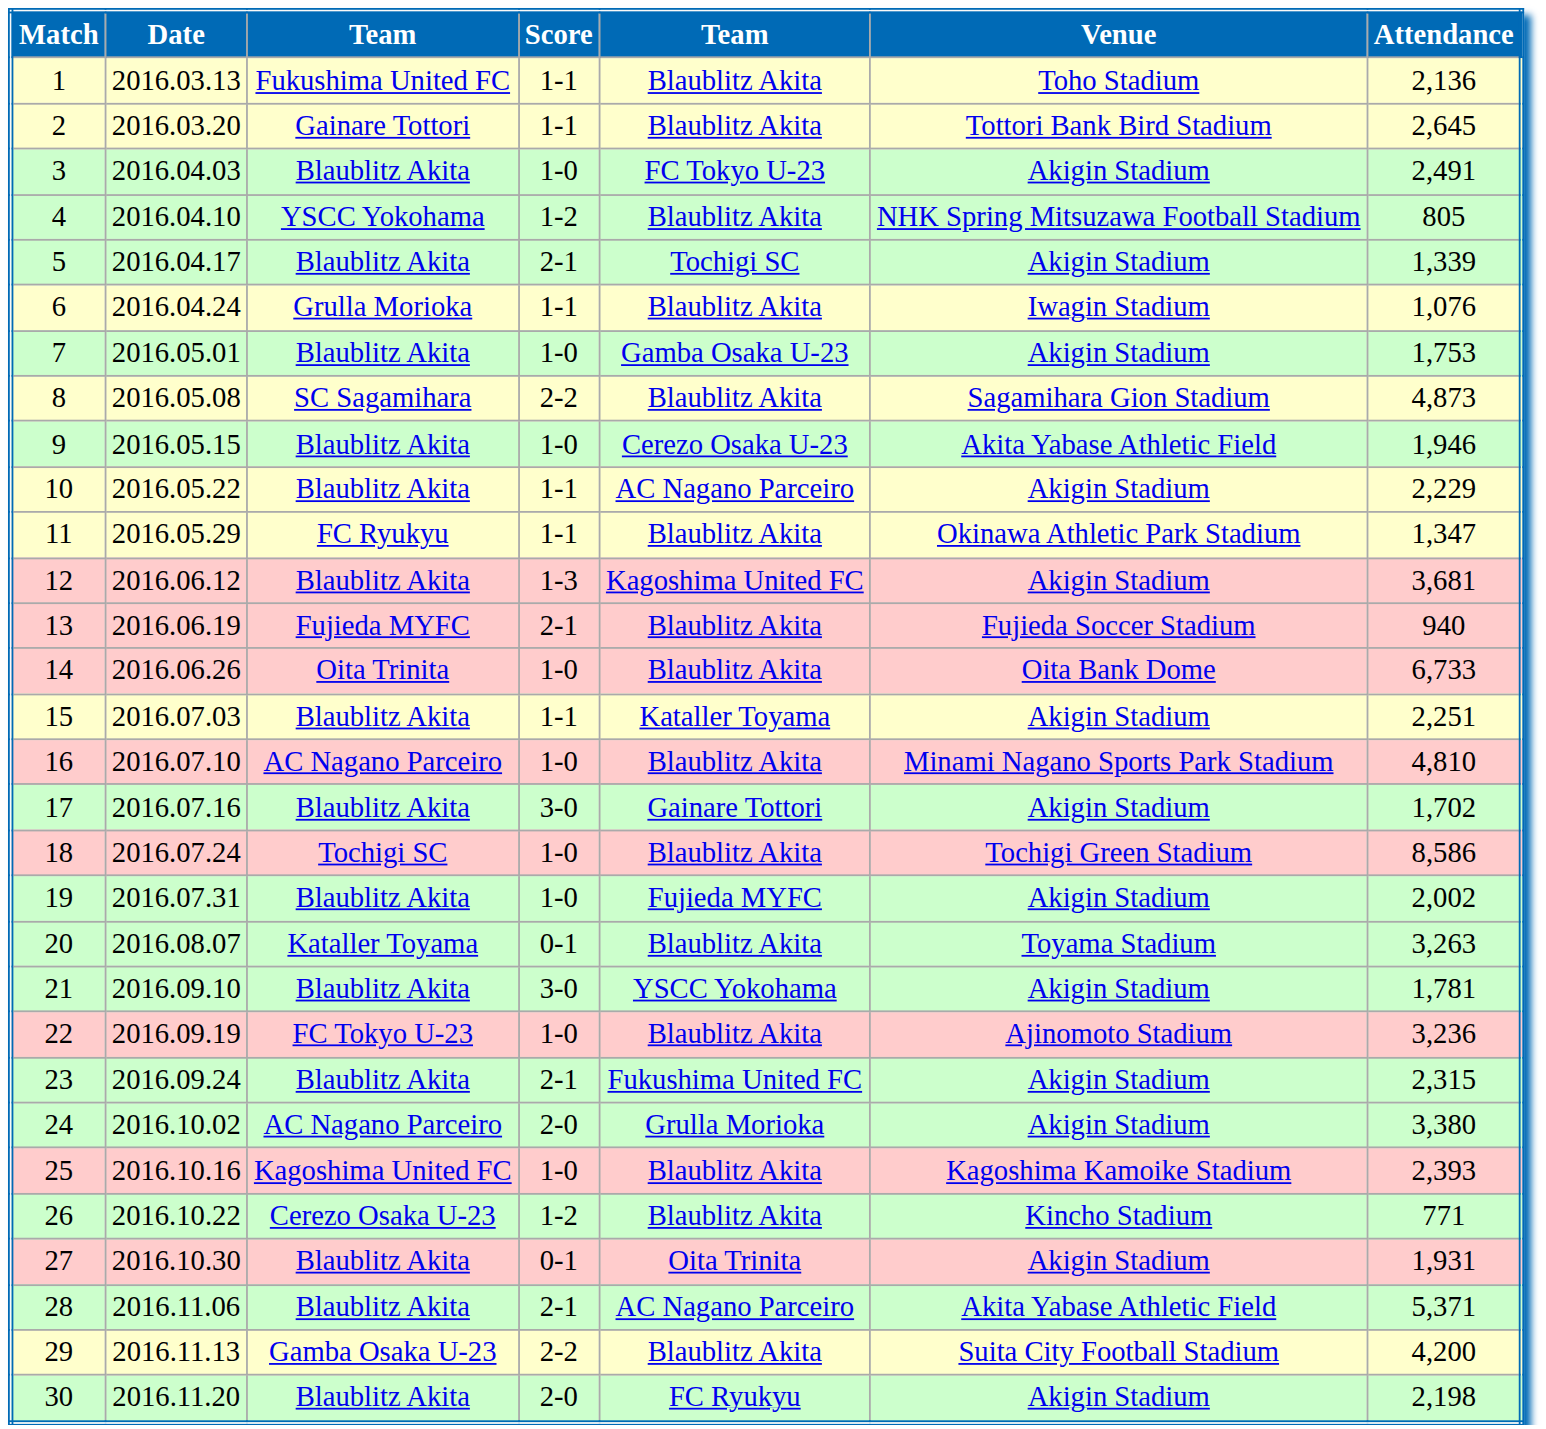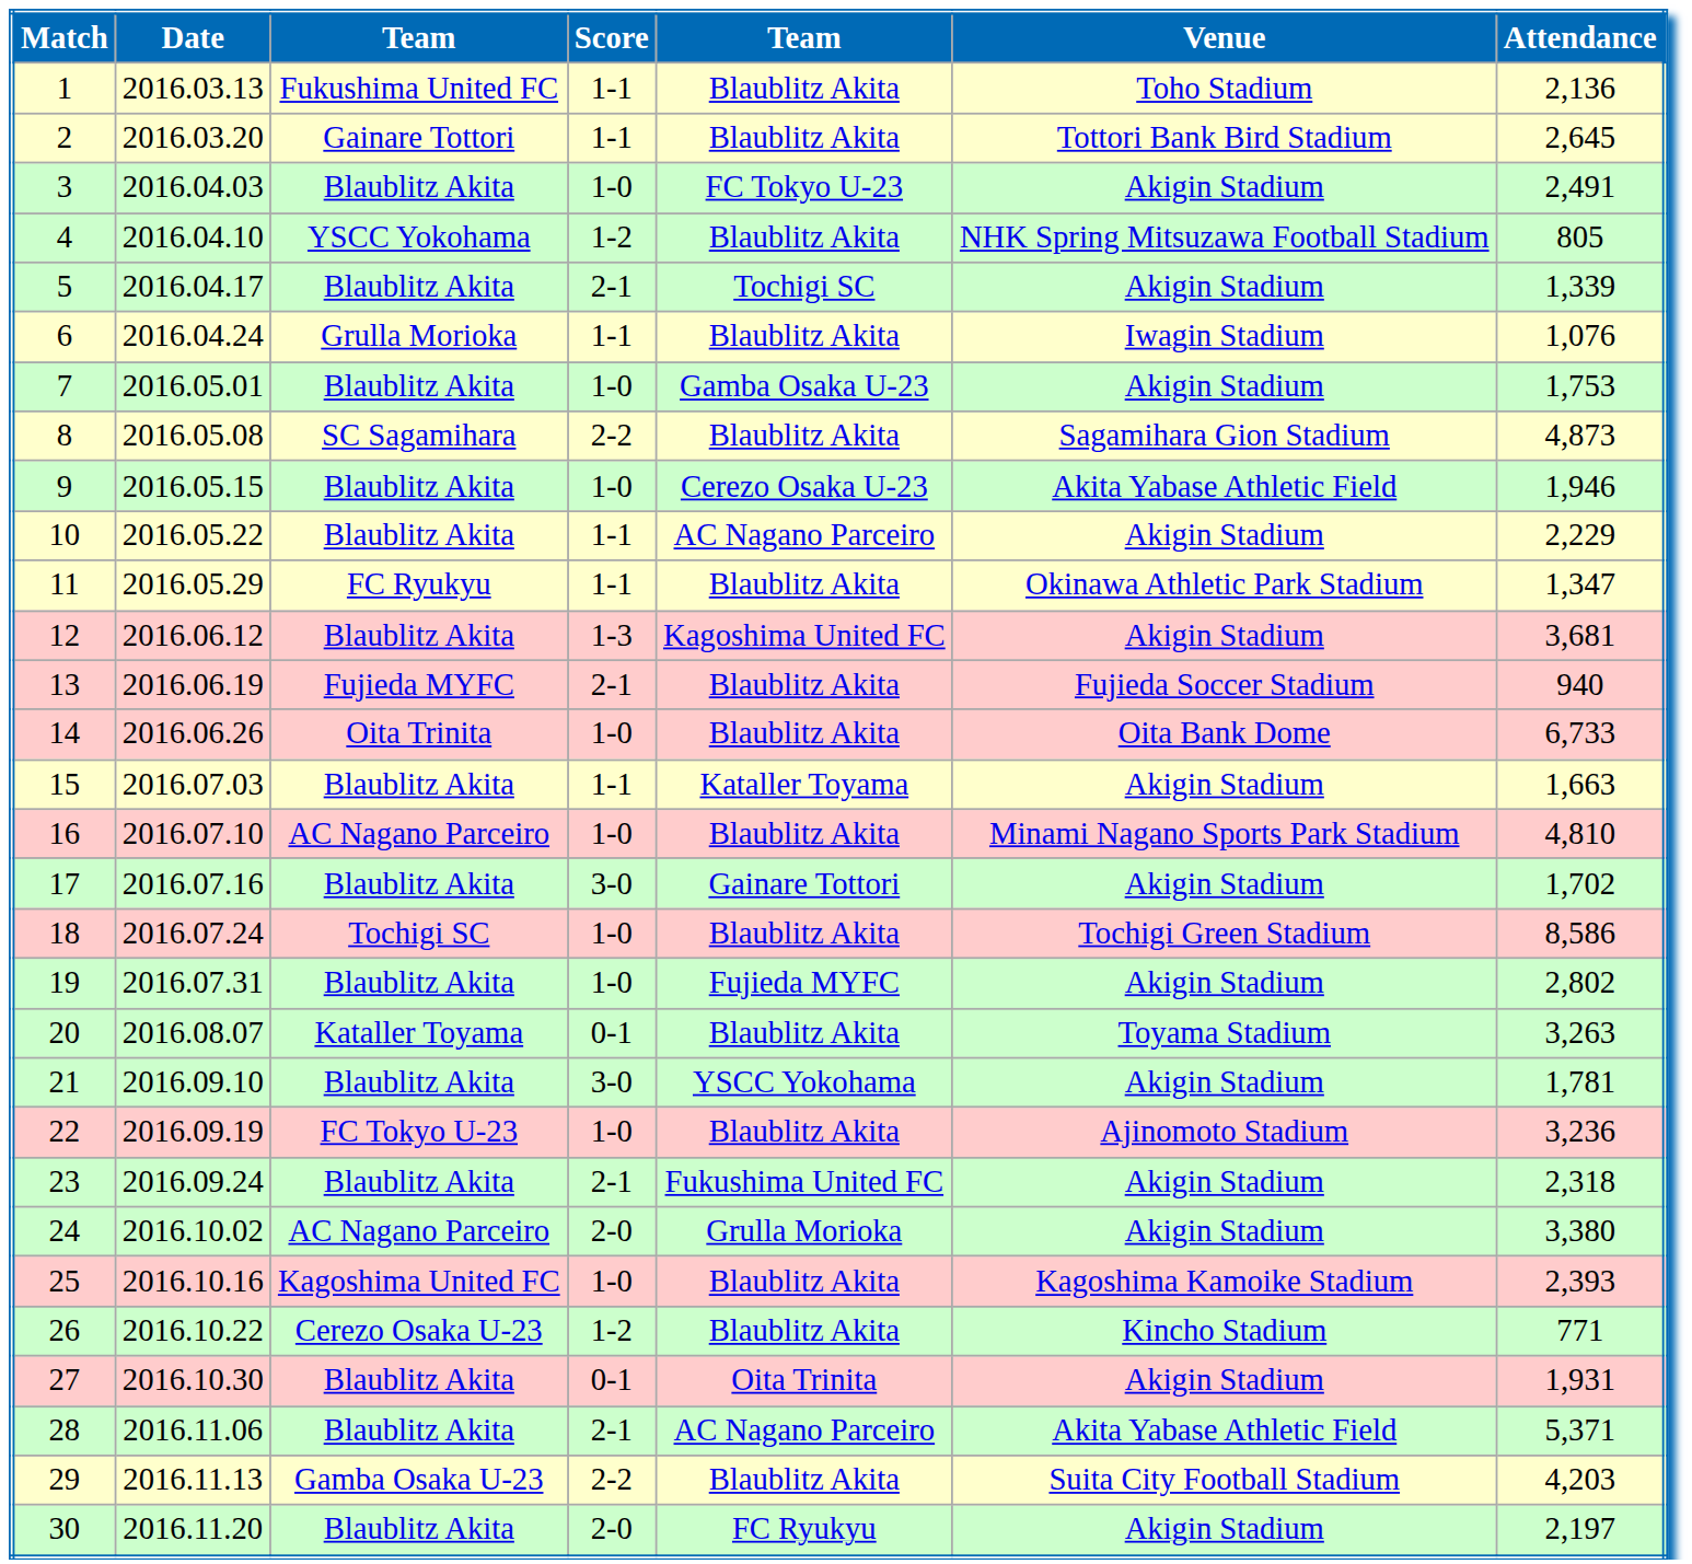15 | column 7: 2,251 -> 1,663
19 | column 7: 2,002 -> 2,802
23 | column 7: 2,315 -> 2,318
29 | column 7: 4,200 -> 4,203
30 | column 7: 2,198 -> 2,197
